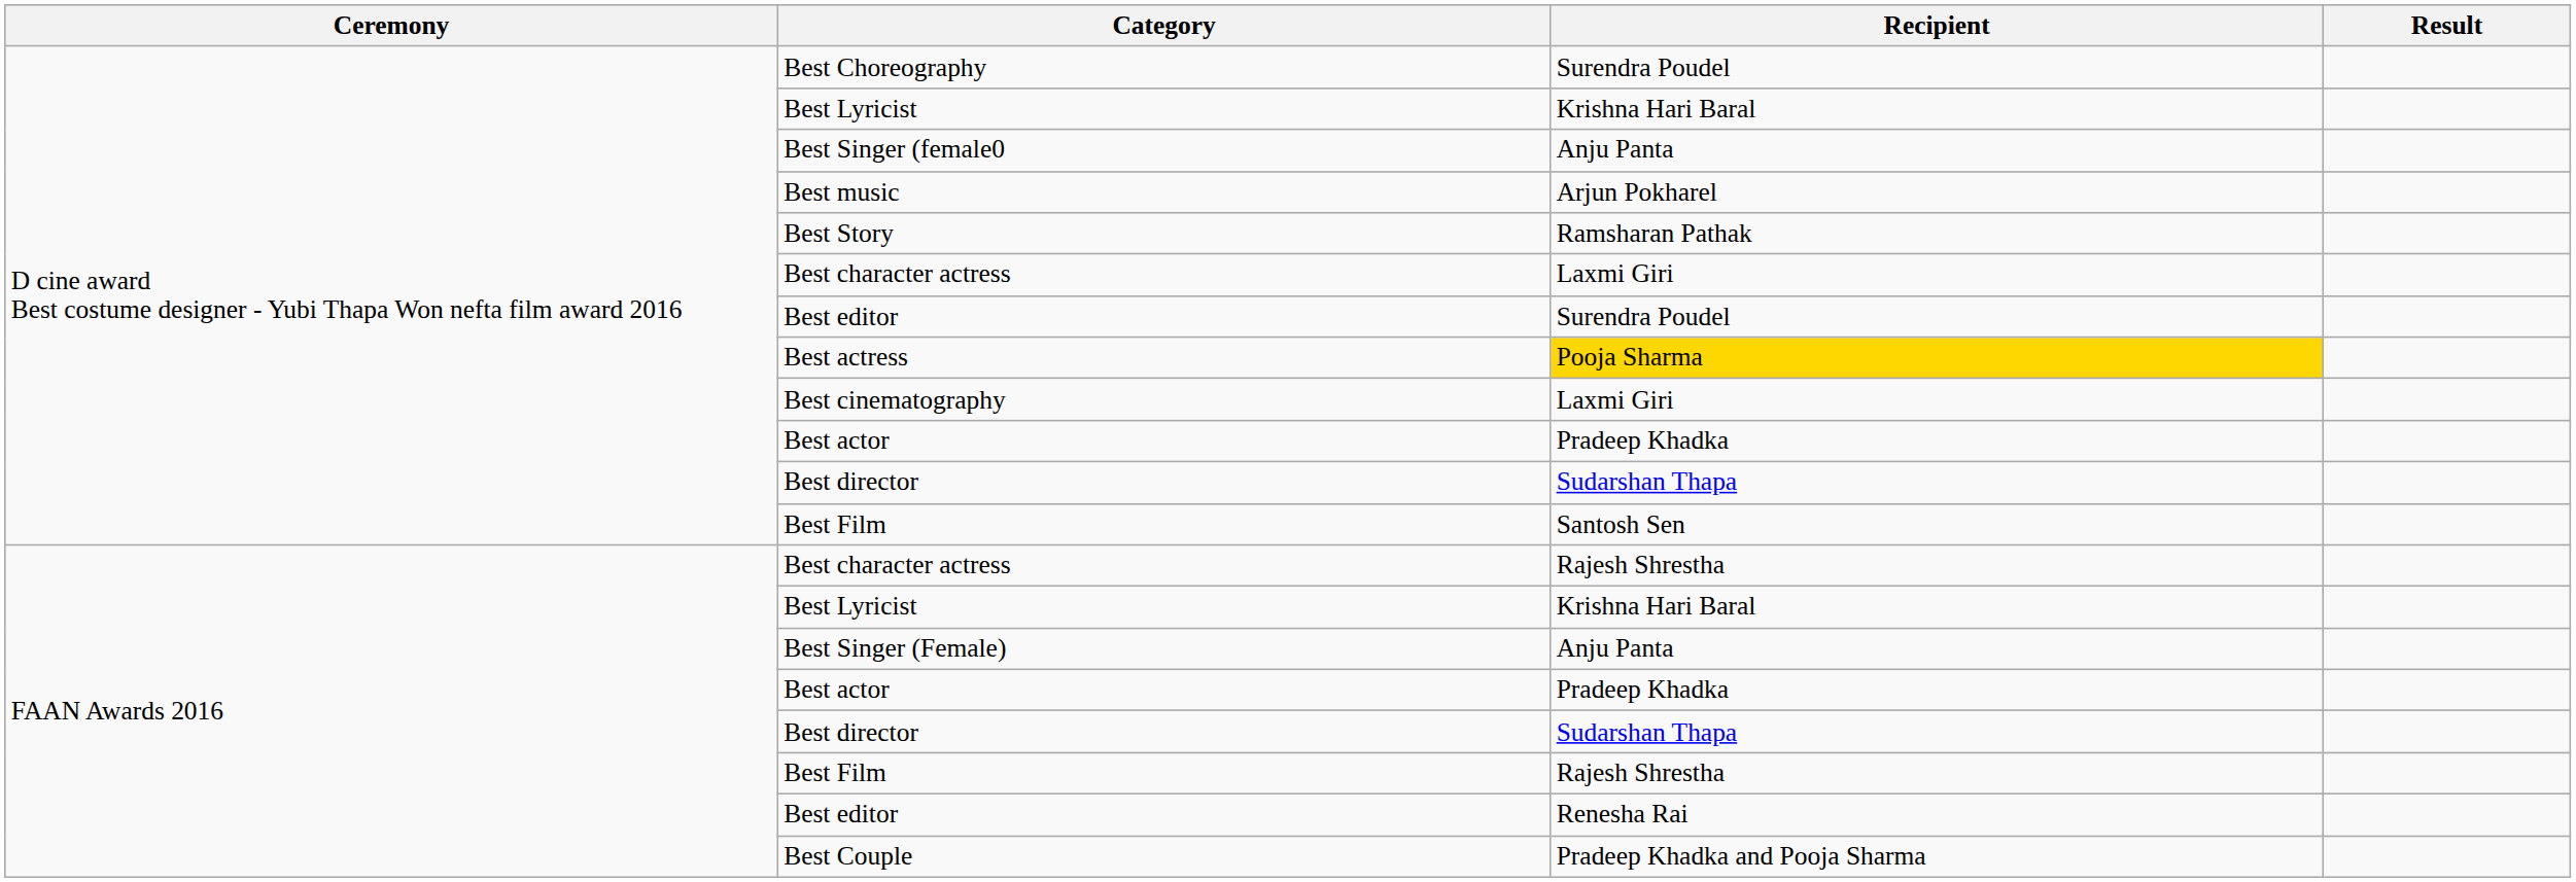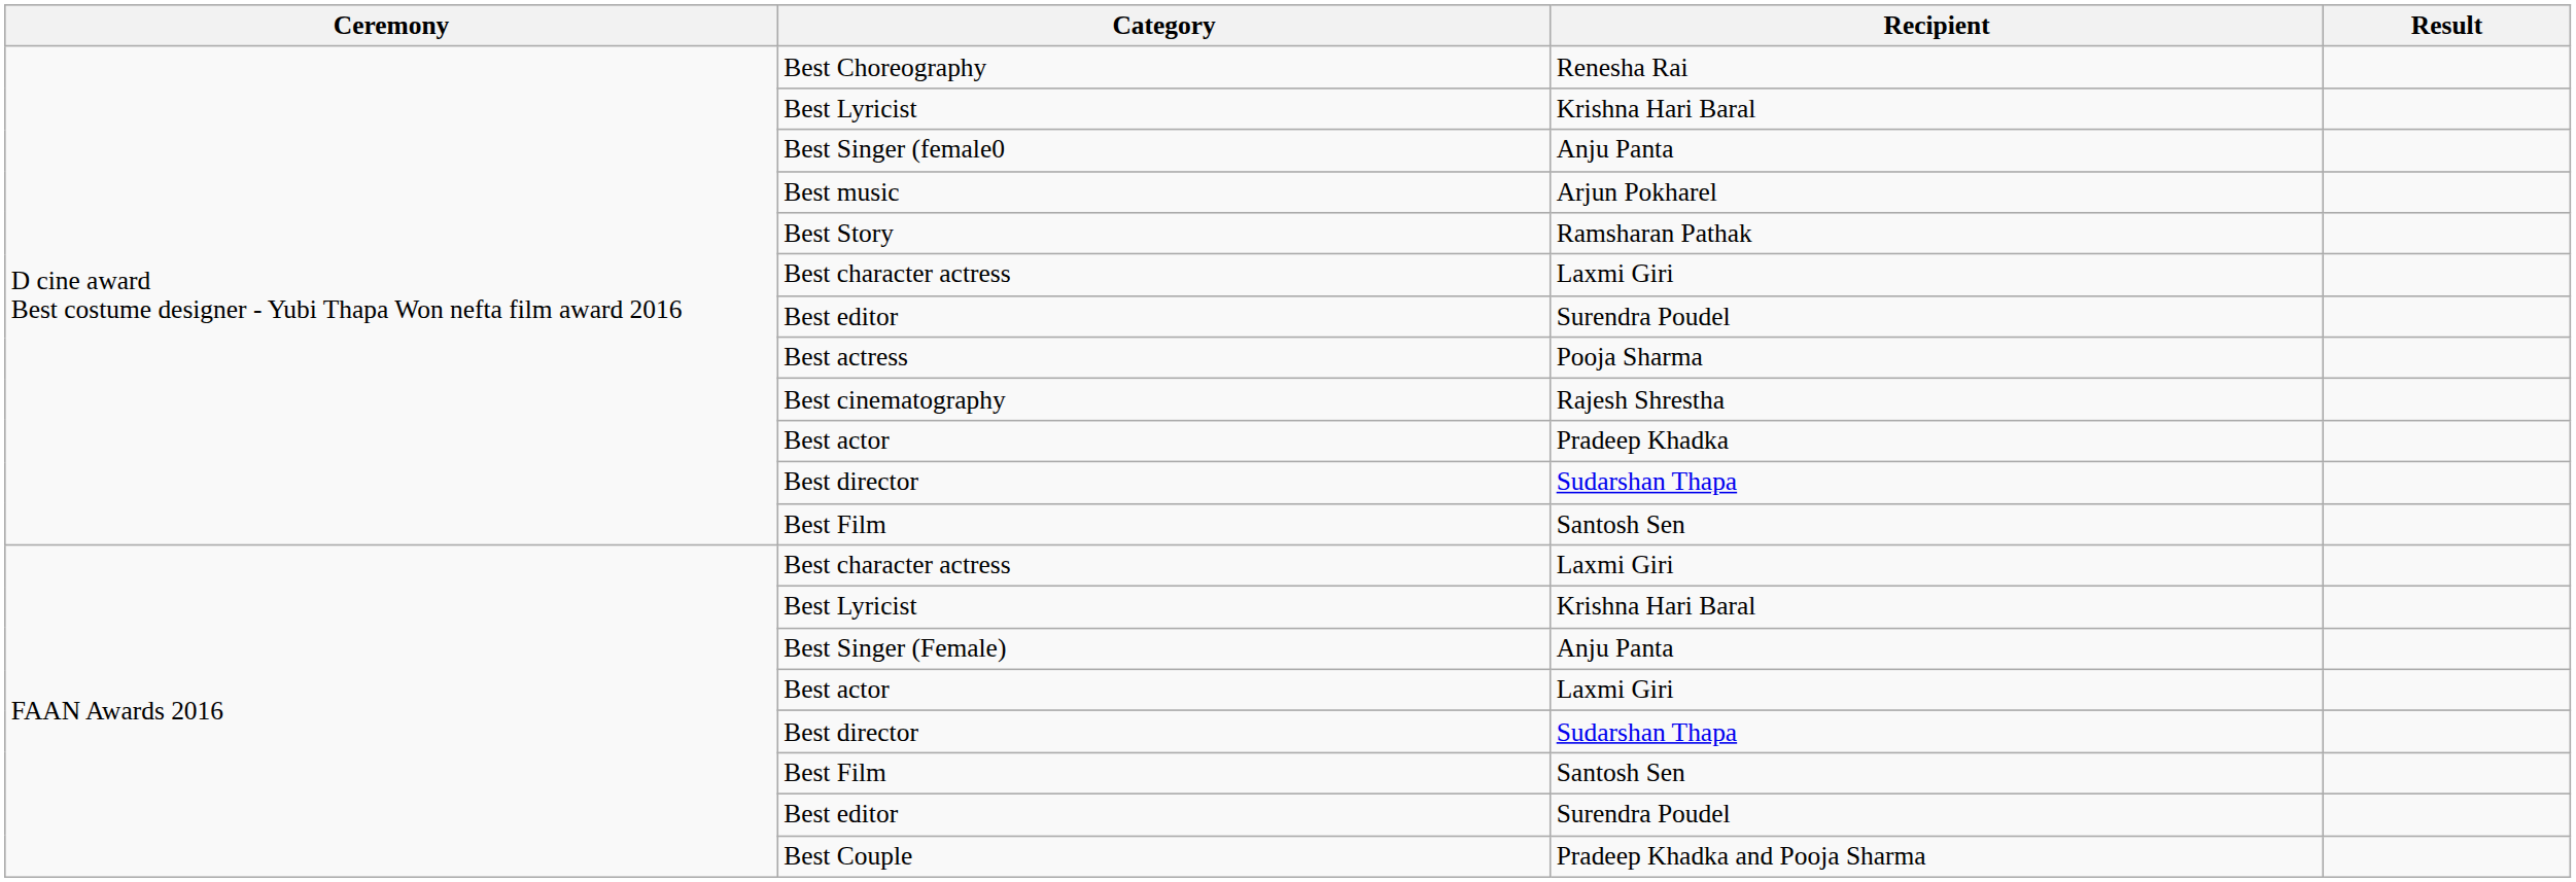Best Choreography | Recipient: Surendra Poudel -> Renesha Rai
Best actress | Recipient: gold background -> no background
Best cinematography | Recipient: Laxmi Giri -> Rajesh Shrestha
FAAN Awards 2016 / Best character actress | Recipient: Rajesh Shrestha -> Laxmi Giri
FAAN Awards 2016 / Best actor | Recipient: Pradeep Khadka -> Laxmi Giri
FAAN Awards 2016 / Best Film | Recipient: Rajesh Shrestha -> Santosh Sen
FAAN Awards 2016 / Best editor | Recipient: Renesha Rai -> Surendra Poudel
